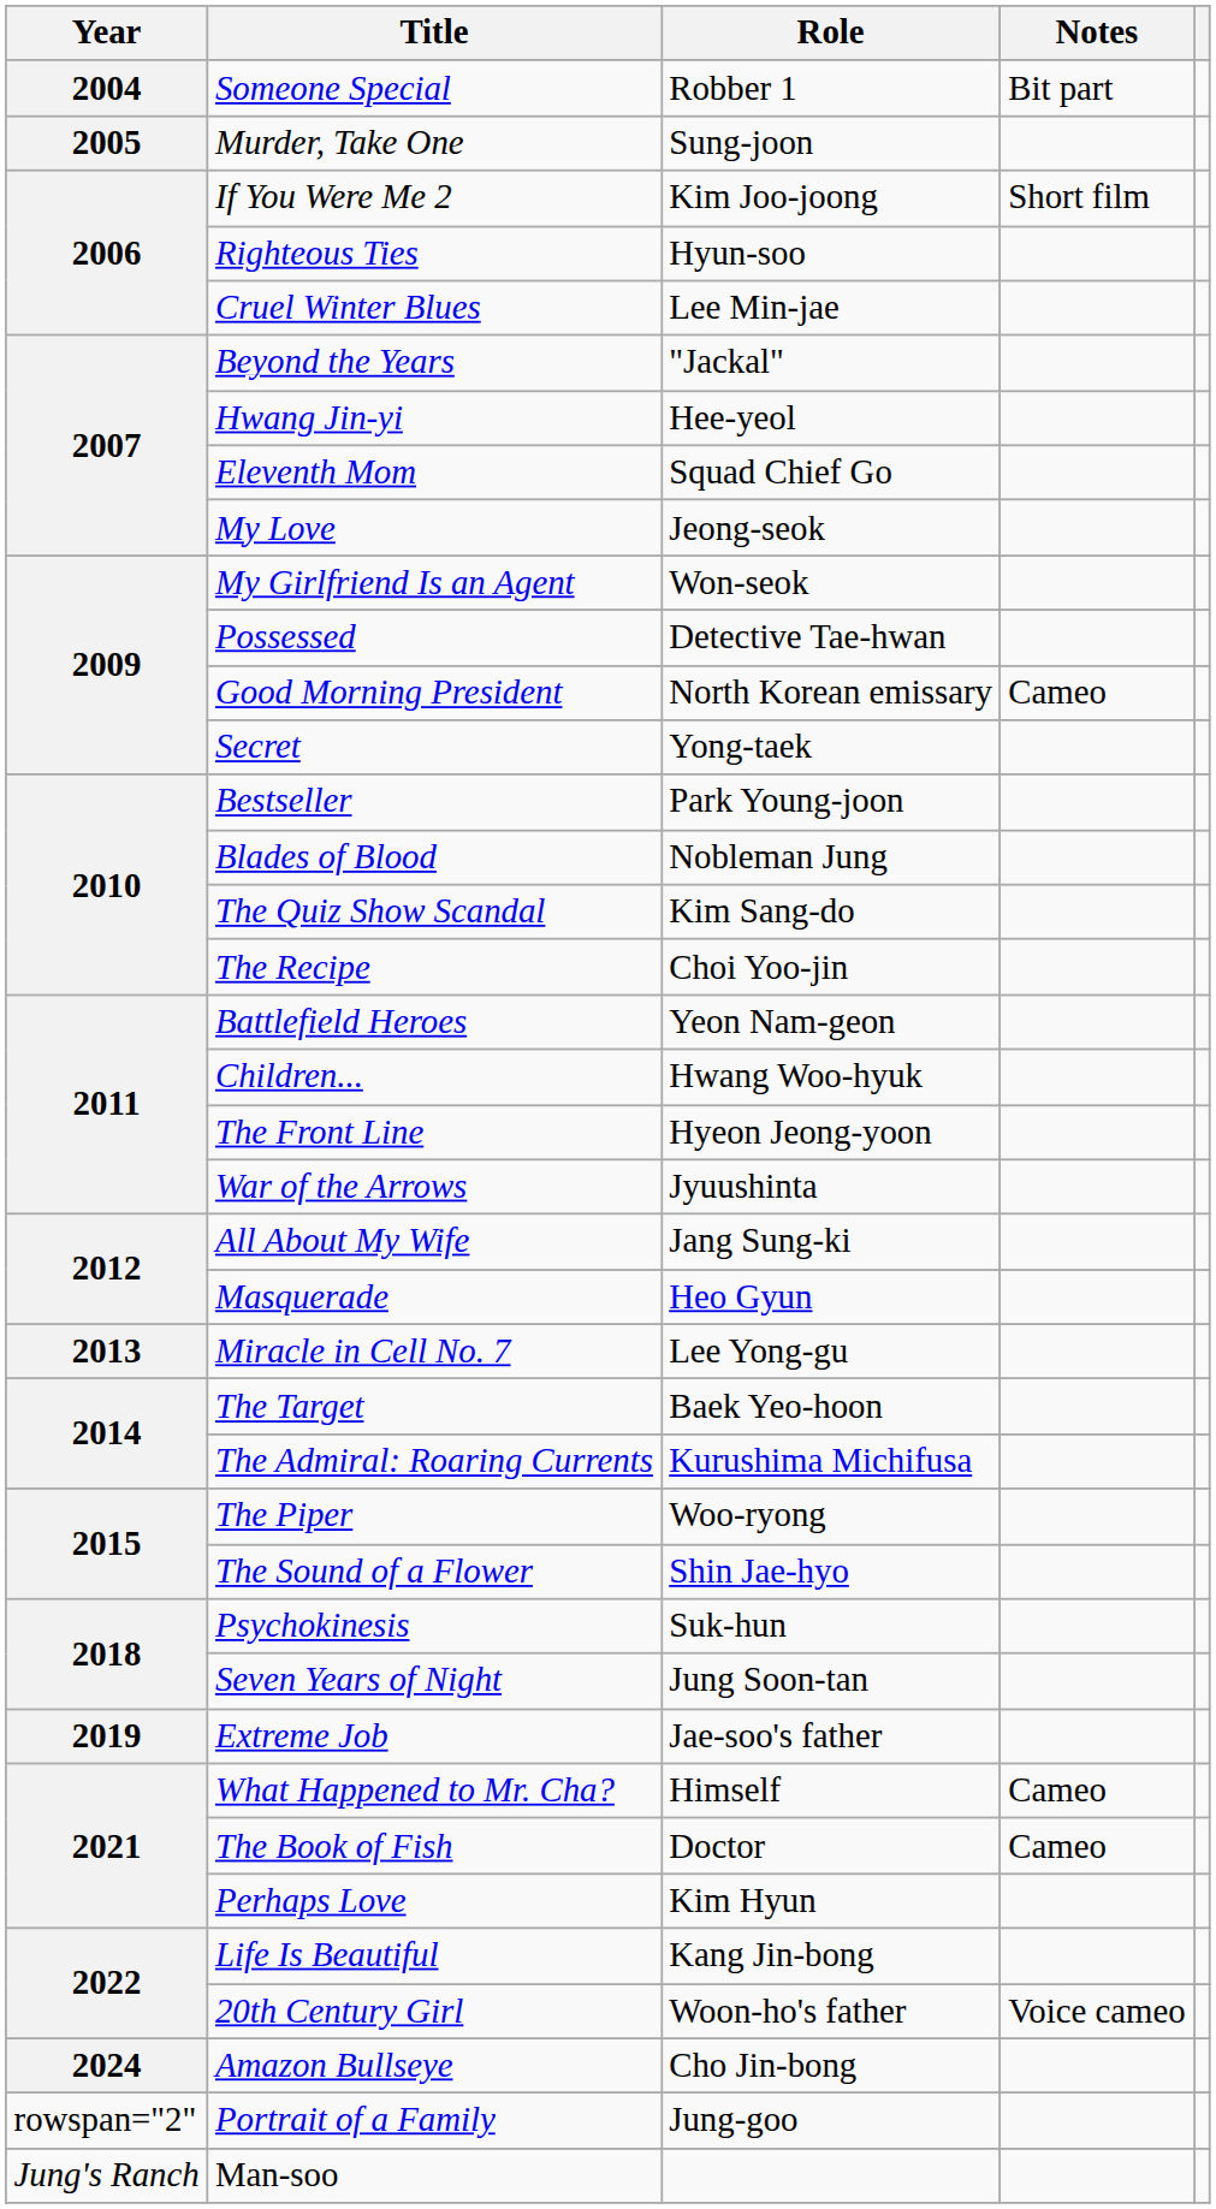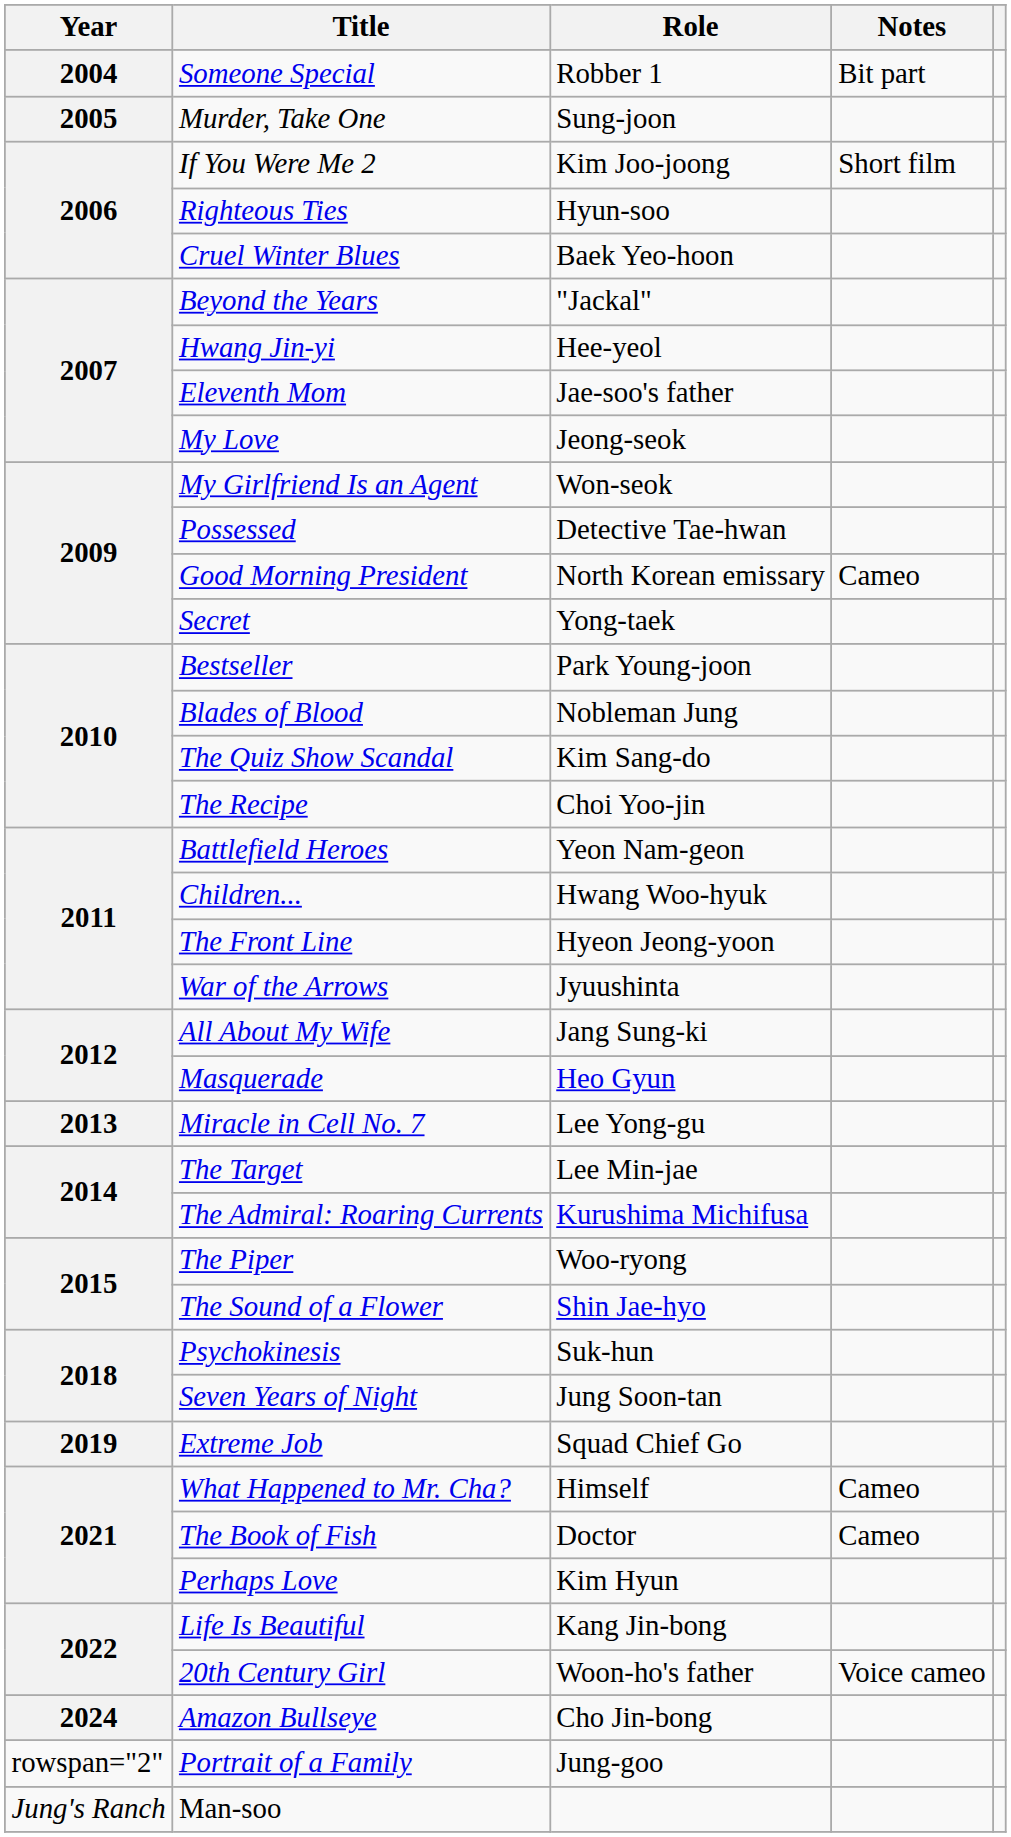Cruel Winter Blues | Role: Lee Min-jae -> Baek Yeo-hoon
Eleventh Mom | Role: Squad Chief Go -> Jae-soo's father
The Target | Role: Baek Yeo-hoon -> Lee Min-jae
Extreme Job | Role: Jae-soo's father -> Squad Chief Go
